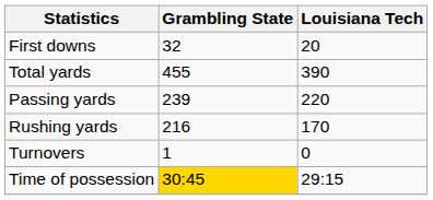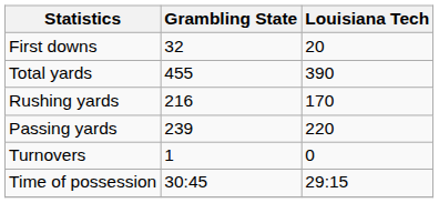rows swapped: Rushing yards <-> Passing yards
Time of possession | Grambling State: gold background -> no background
